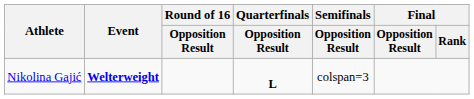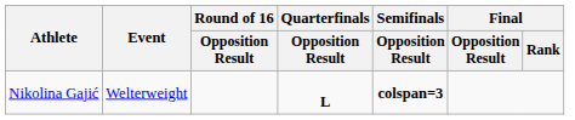Nikolina Gajić | Event: bold -> normal
Nikolina Gajić | Semifinals / Opposition Result: normal -> bold
